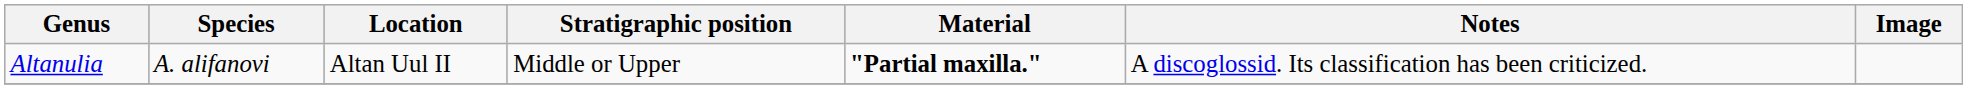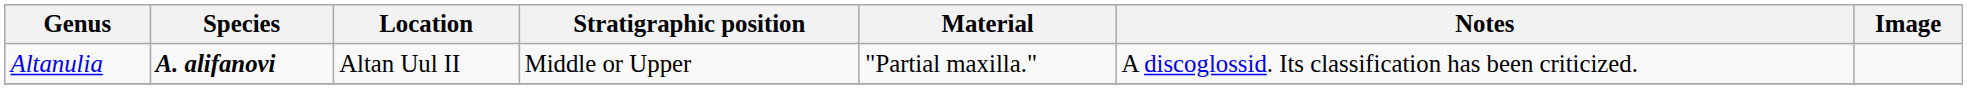Altanulia | Species: normal -> bold
Altanulia | Material: bold -> normal
